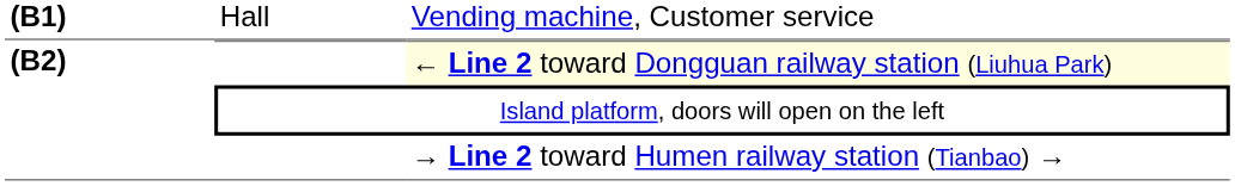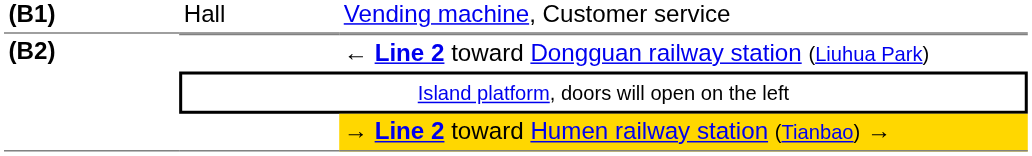← Line 2 toward Dongguan railway station (Liuhua Park) | column 3: lightyellow background -> no background
→ Line 2 toward Humen railway station (Tianbao) → | column 3: no background -> gold background
